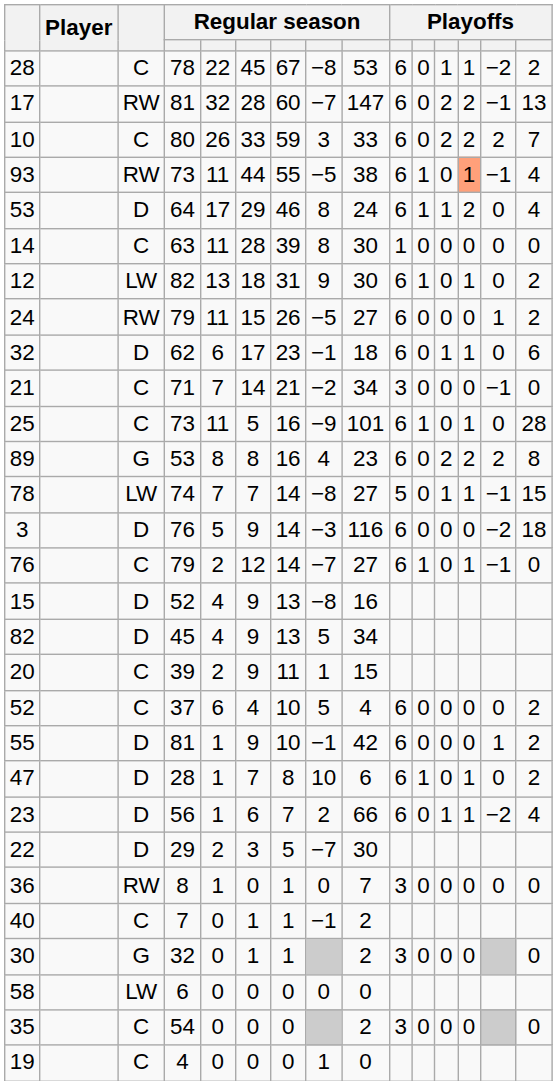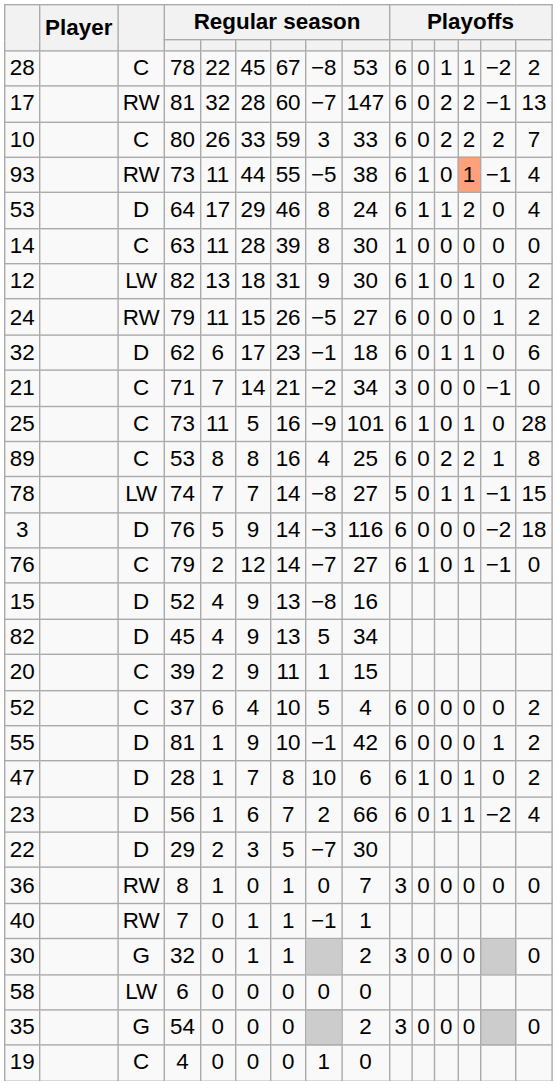89 | column 3: G -> C
89 | column 9: 23 -> 25
89 | column 14: 2 -> 1
40 | column 3: C -> RW
40 | column 9: 2 -> 1
35 | column 3: C -> G
